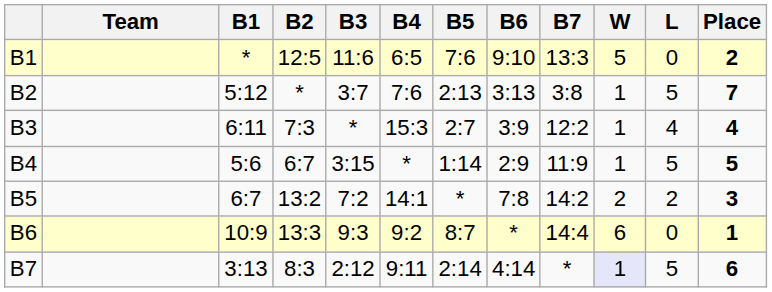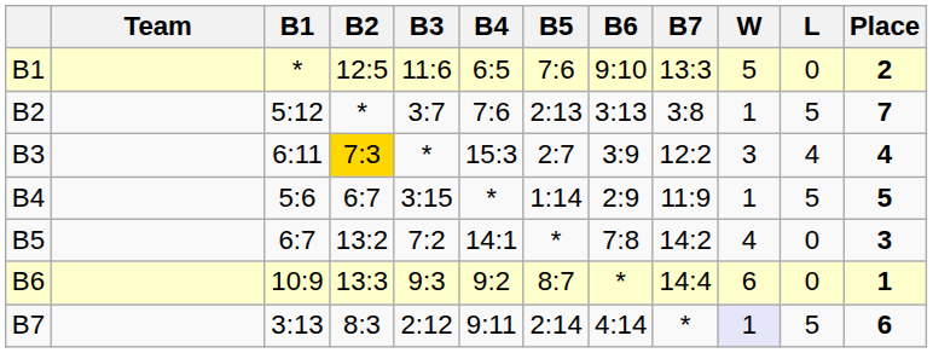row 4 | B2: no background -> gold background
row 4 | W: 1 -> 3
row 6 | W: 2 -> 4
row 6 | L: 2 -> 0
